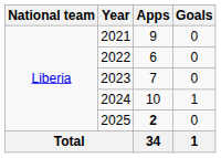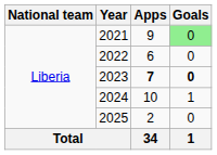2021 | Goals: no background -> lightgreen background
2023 | Apps: normal -> bold
2023 | Goals: normal -> bold
2025 | Apps: bold -> normal
